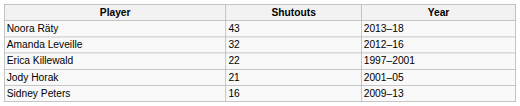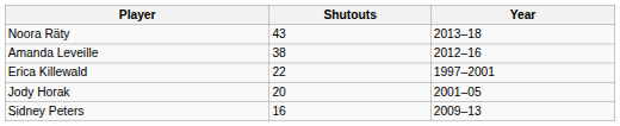Amanda Leveille | Shutouts: 32 -> 38
Jody Horak | Shutouts: 21 -> 20
